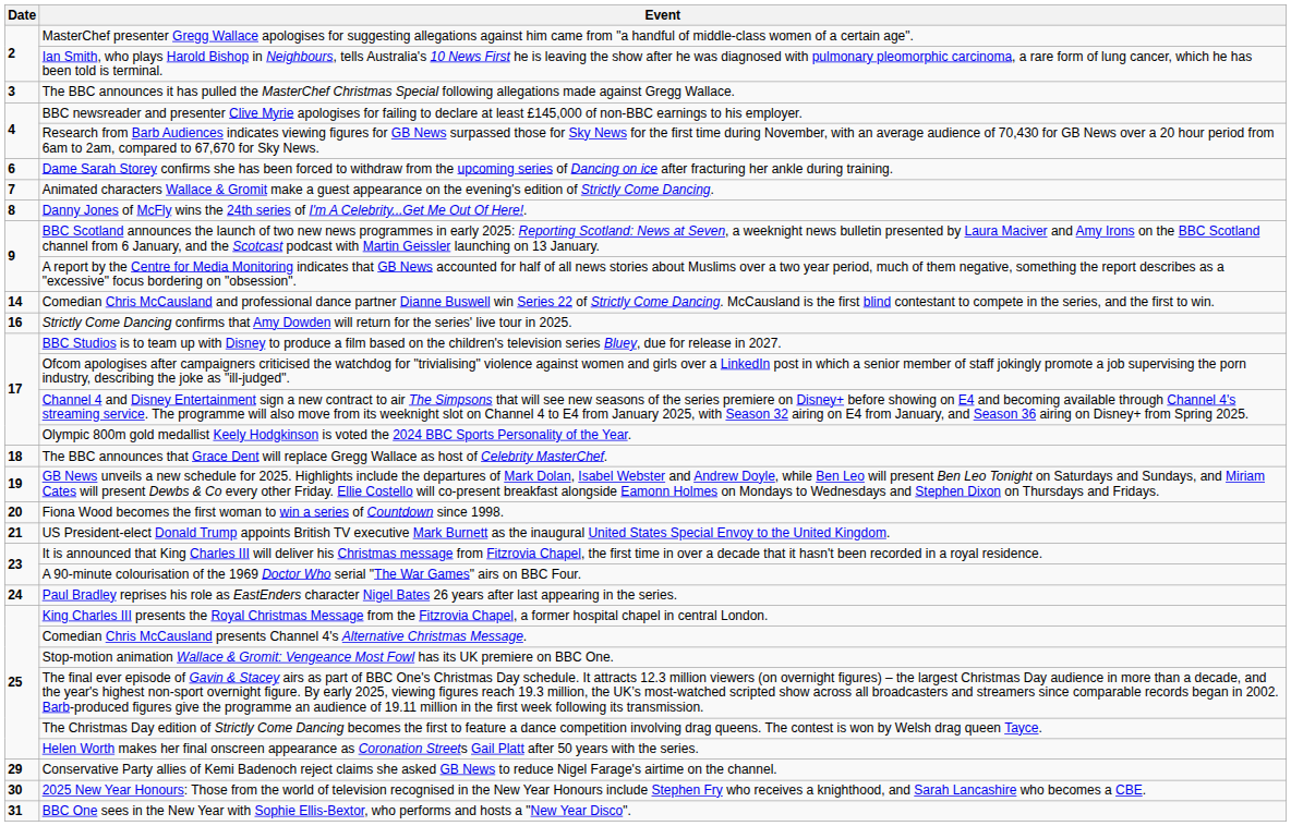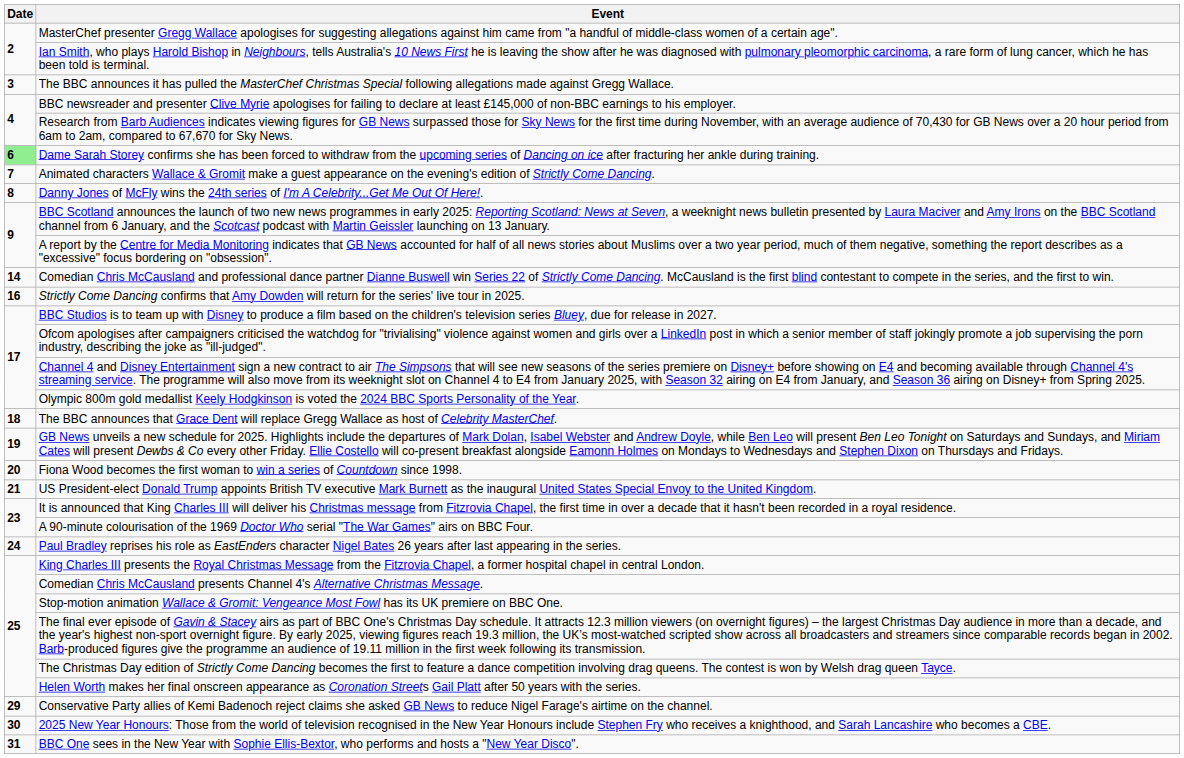row 7 | Date: no background -> lightgreen background
